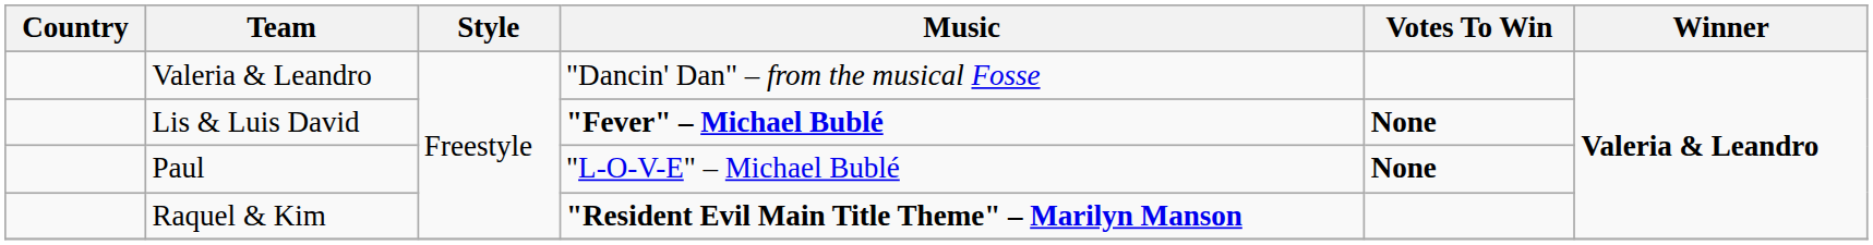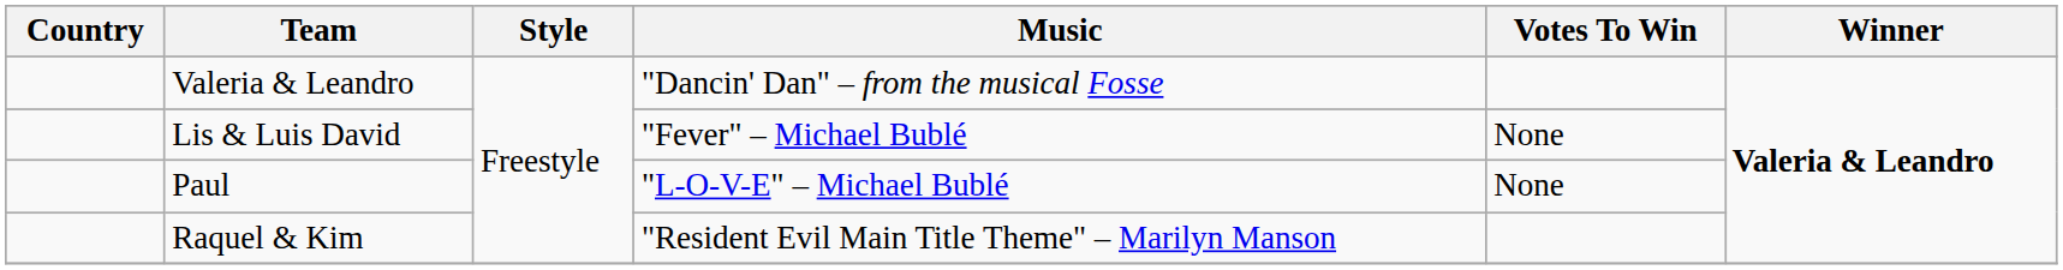Lis & Luis David | Music: bold -> normal
Lis & Luis David | Votes To Win: bold -> normal
Paul | Votes To Win: bold -> normal
Raquel & Kim | Music: bold -> normal
